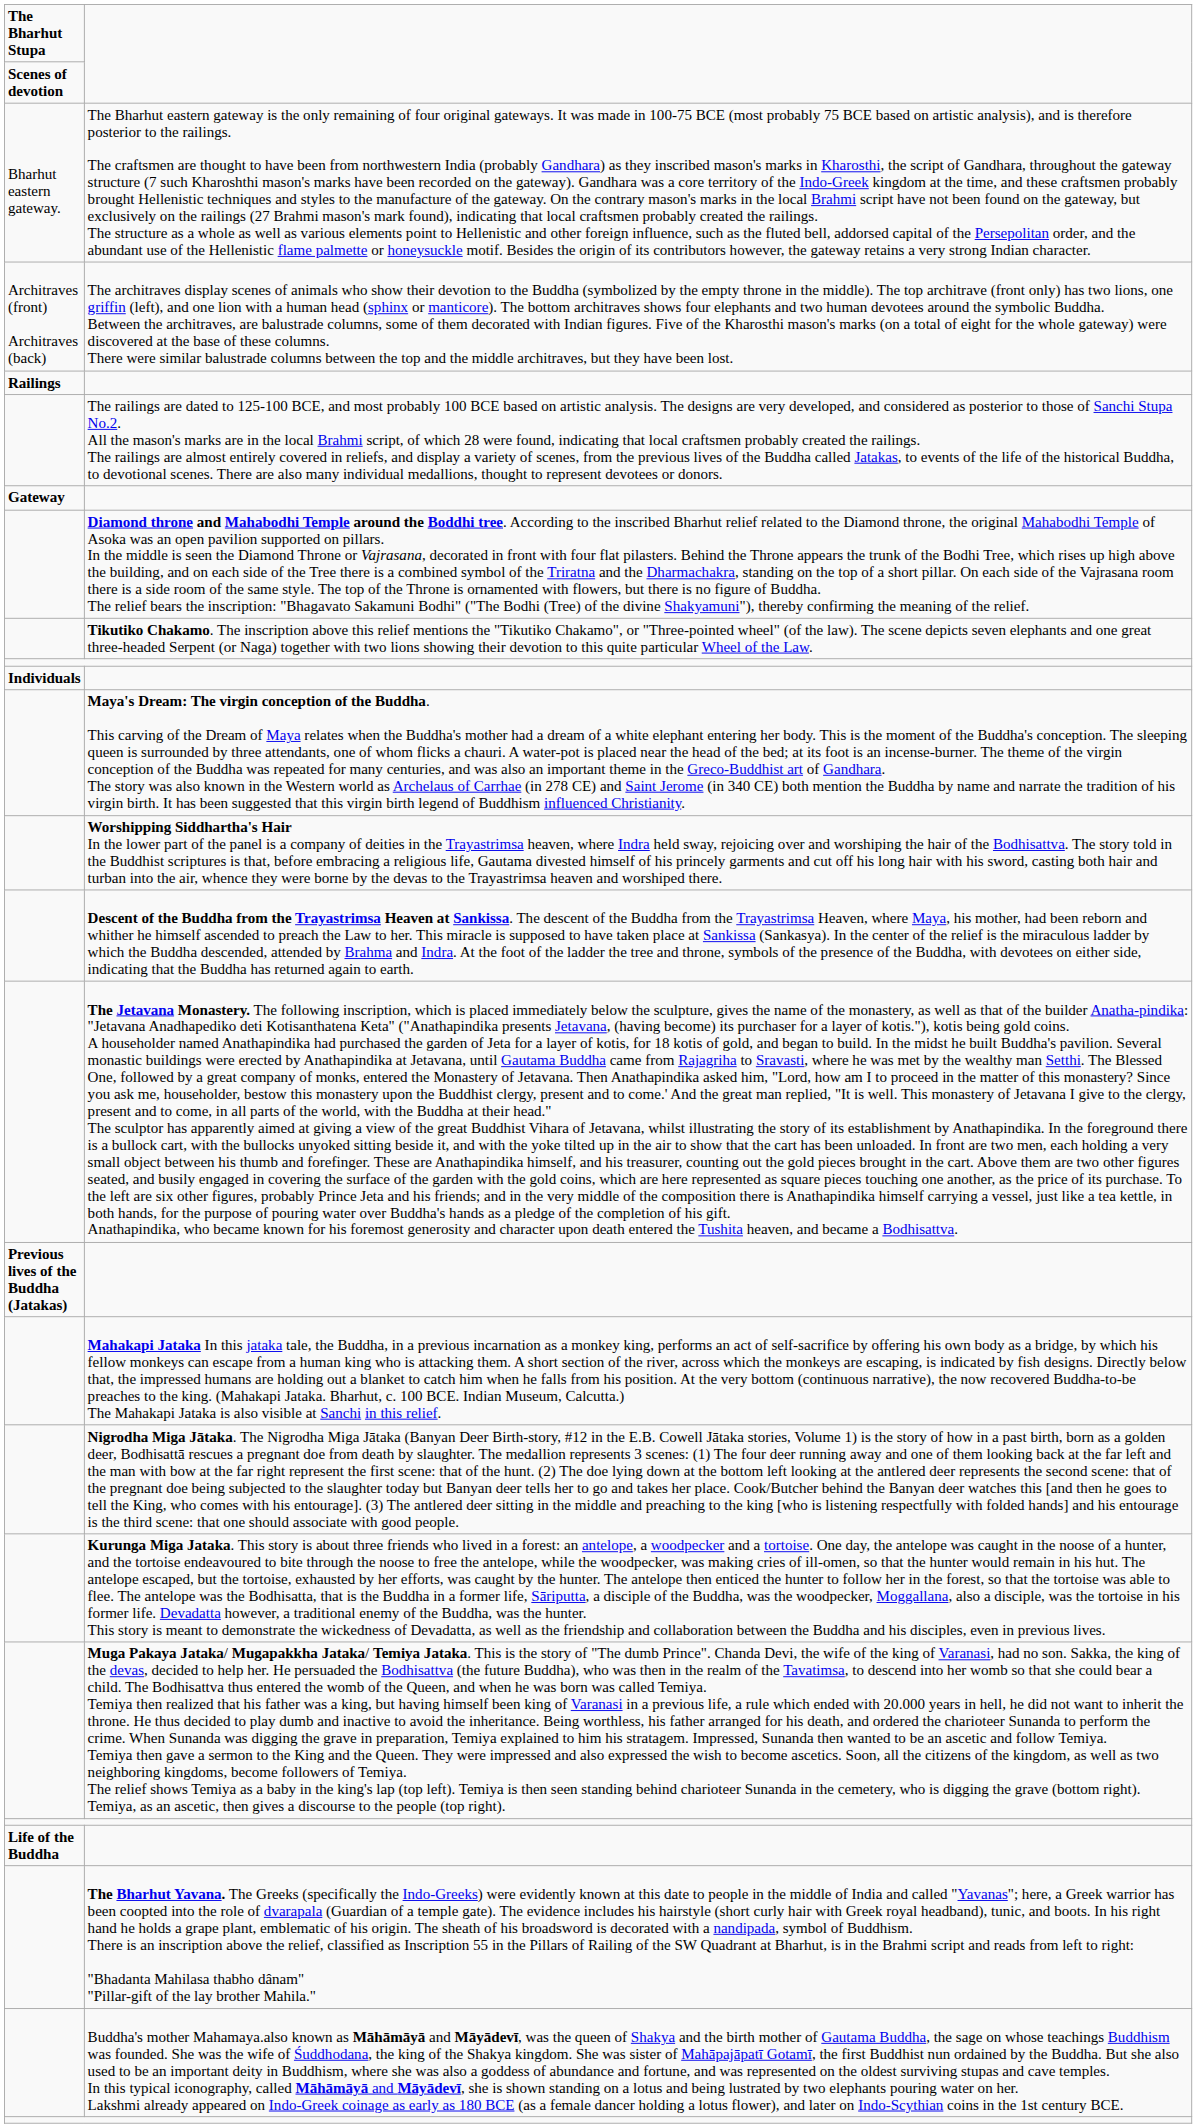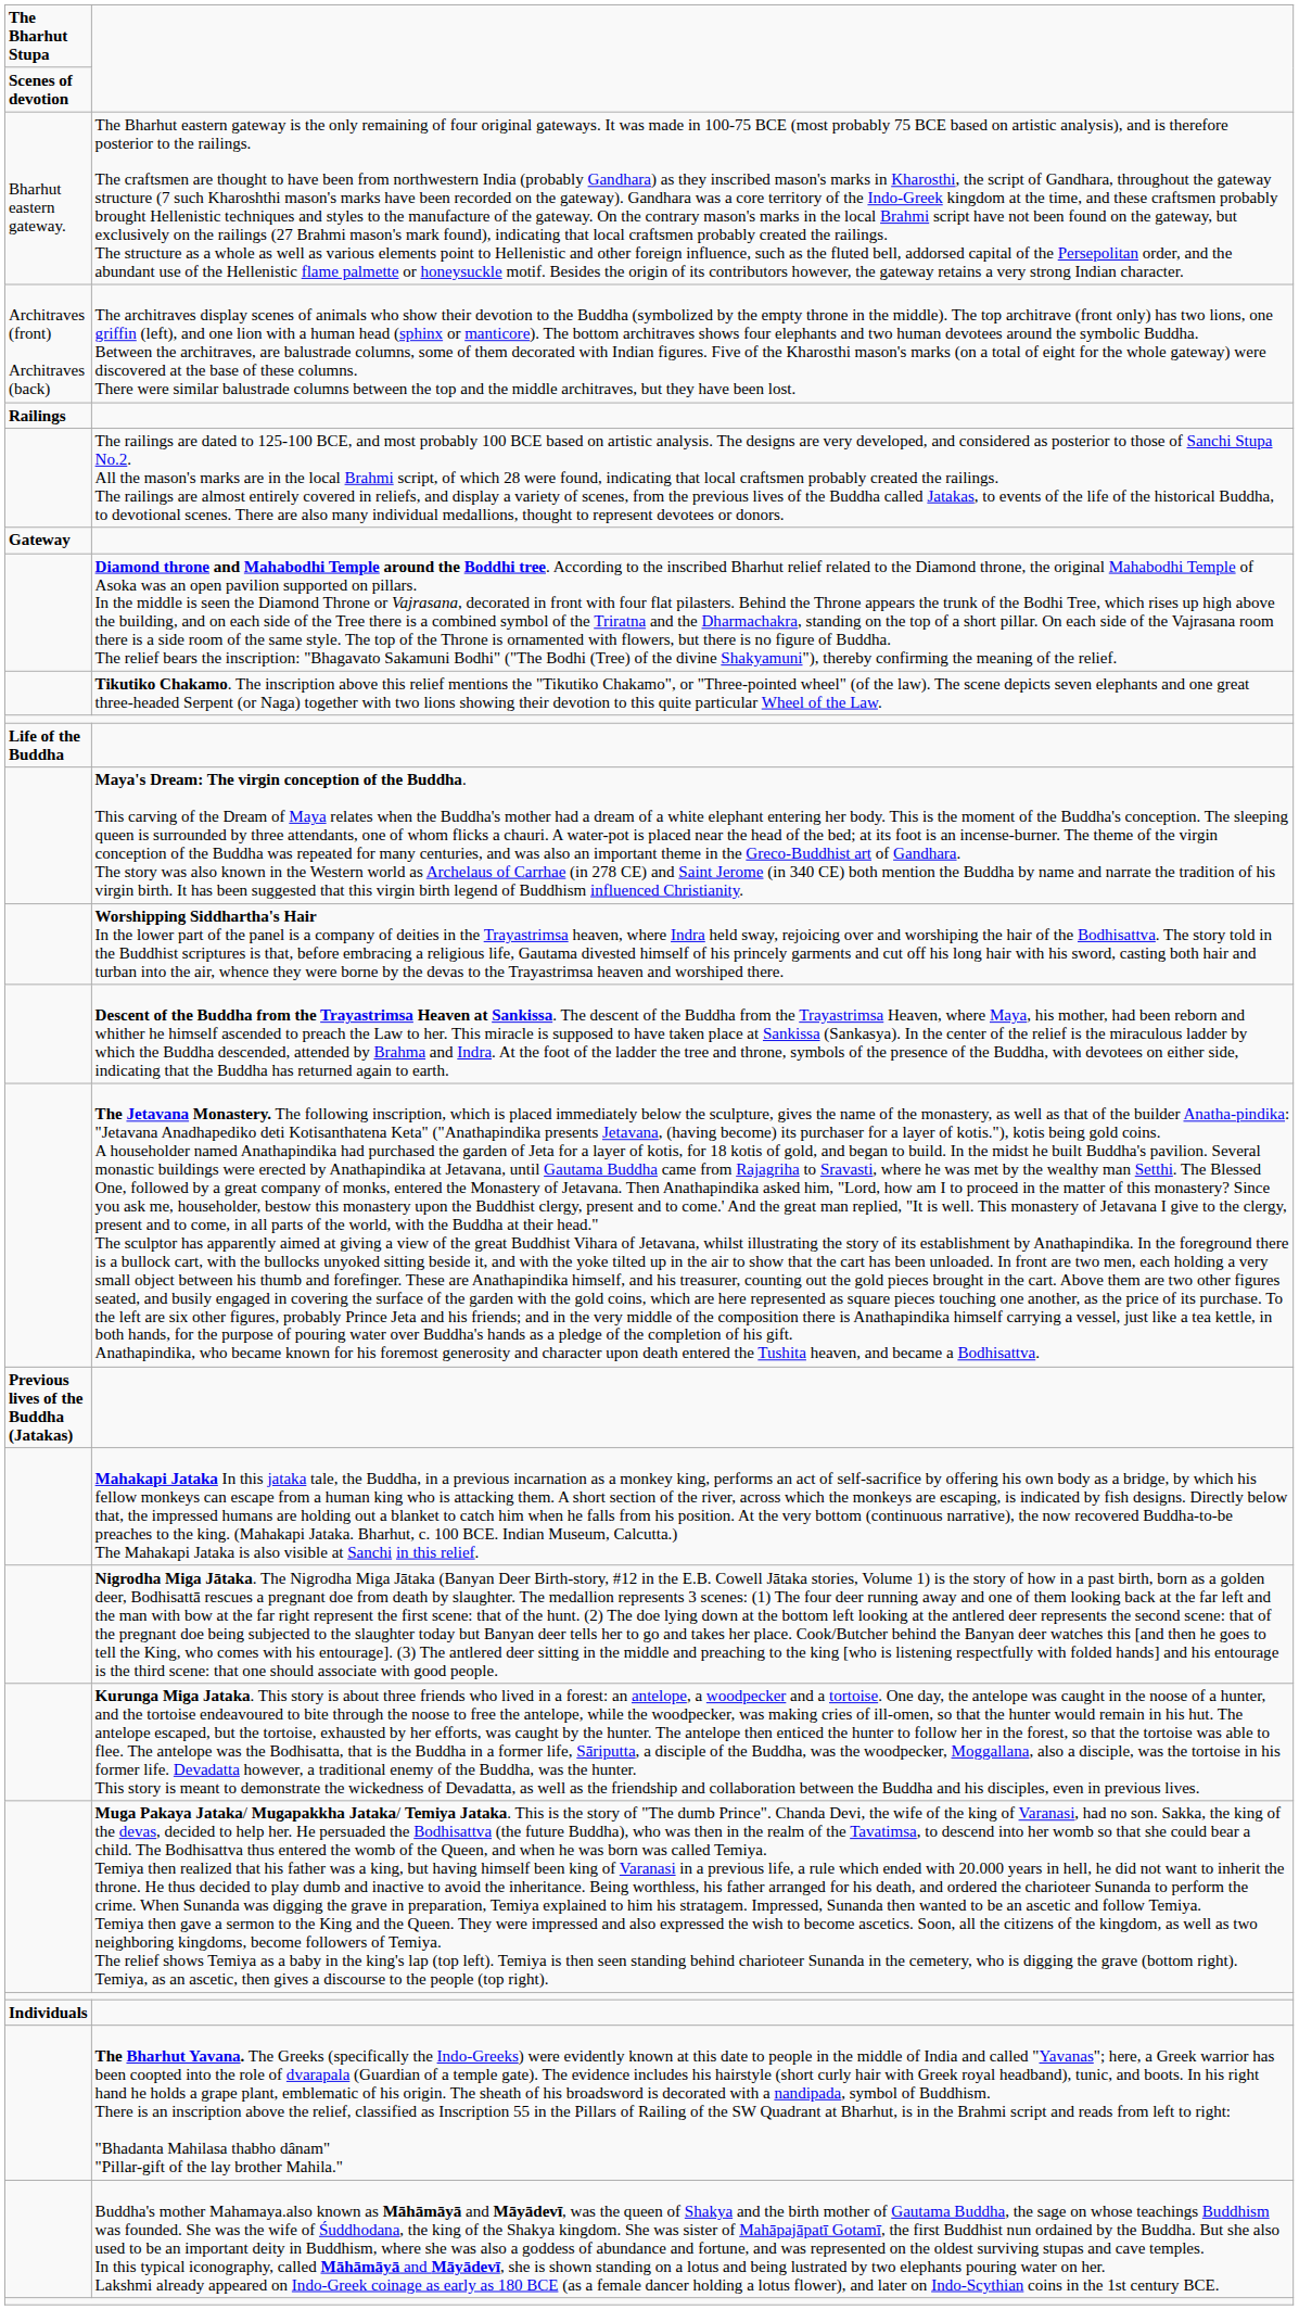row 11 | The Bharhut Stupa: Individuals -> Life of the Buddha
row 22 | The Bharhut Stupa: Life of the Buddha -> Individuals
